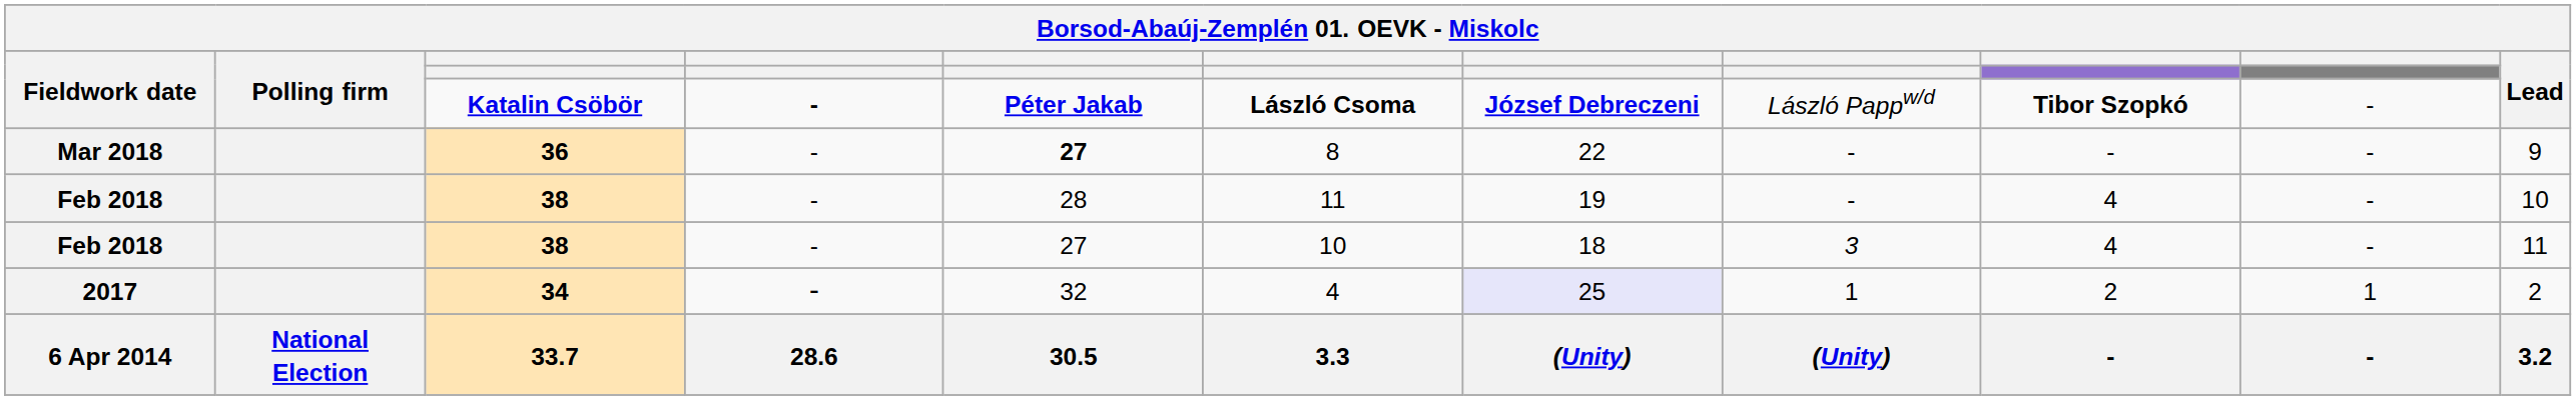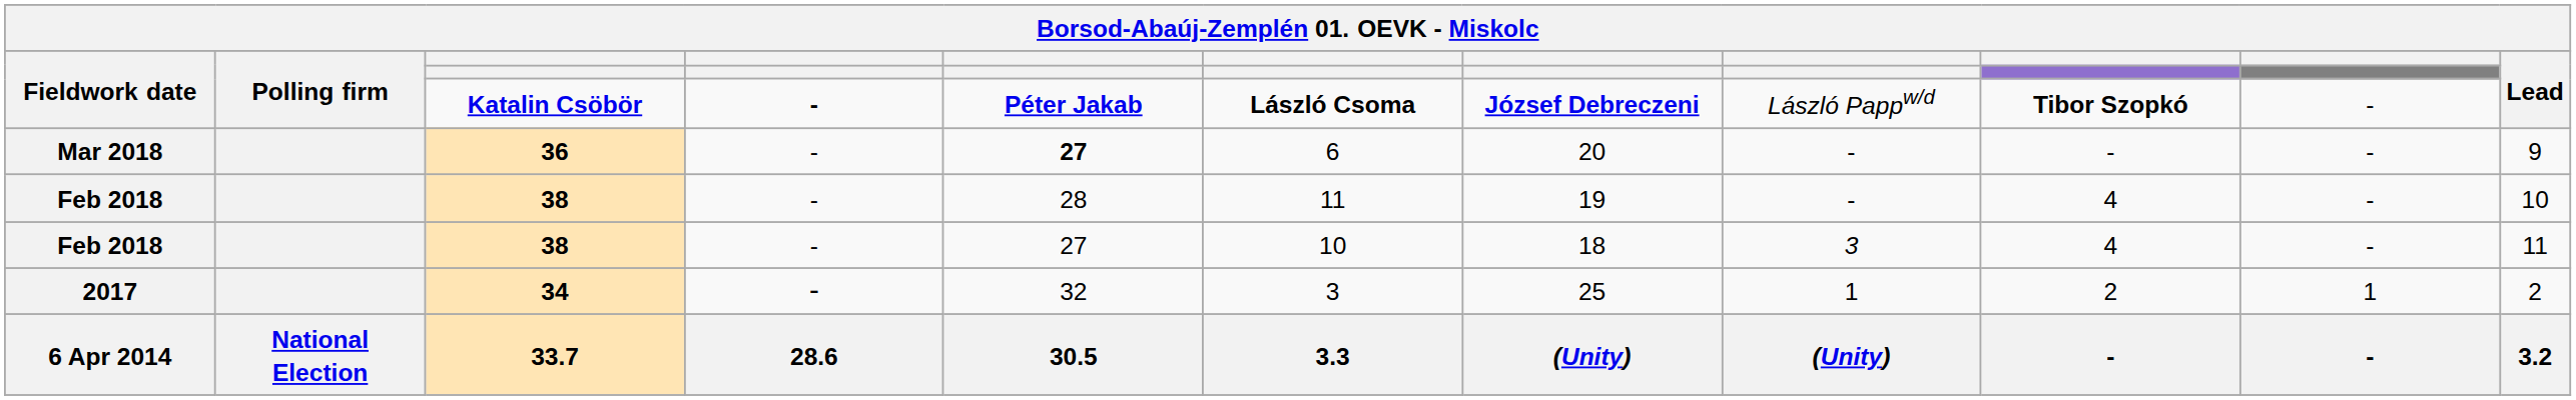Mar 2018 | column 6: 8 -> 6
Mar 2018 | column 7: 22 -> 20
2017 | column 6: 4 -> 3
2017 | column 7: lavender background -> no background
